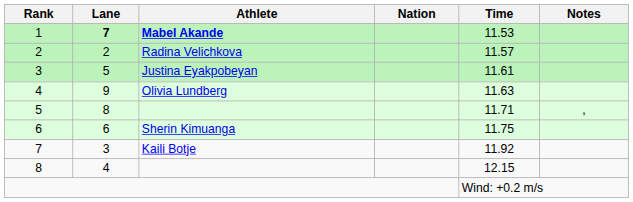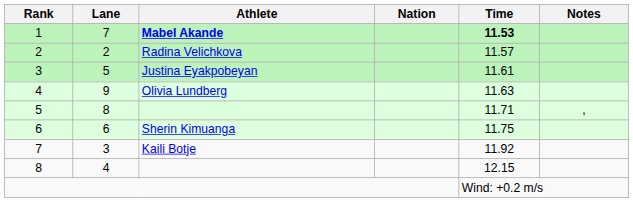1 | Lane: bold -> normal
1 | Time: normal -> bold
